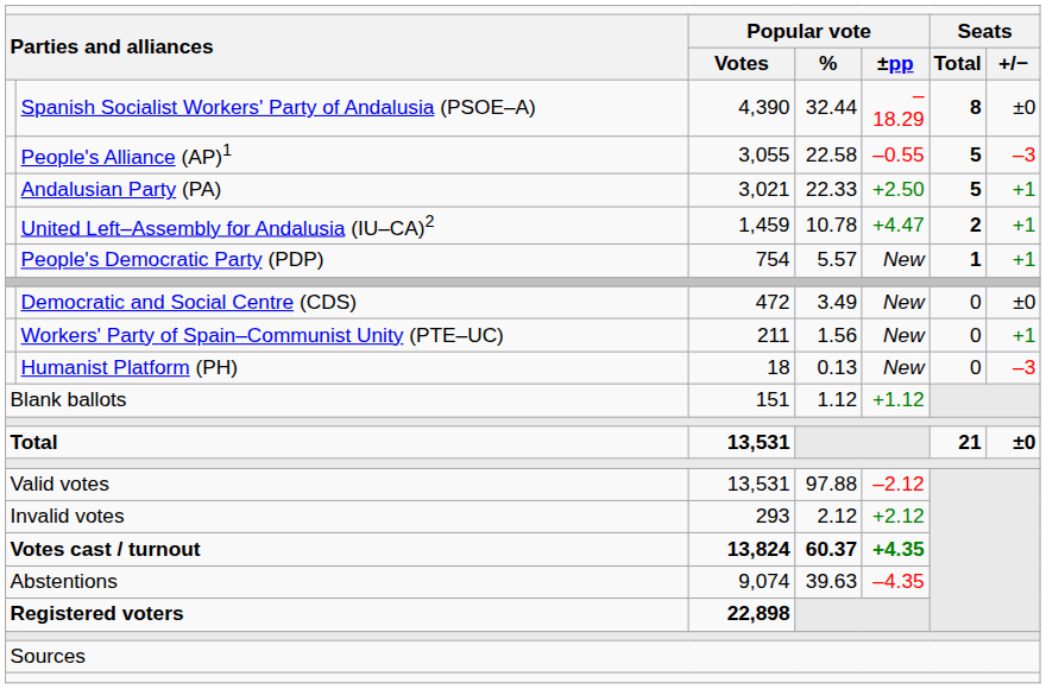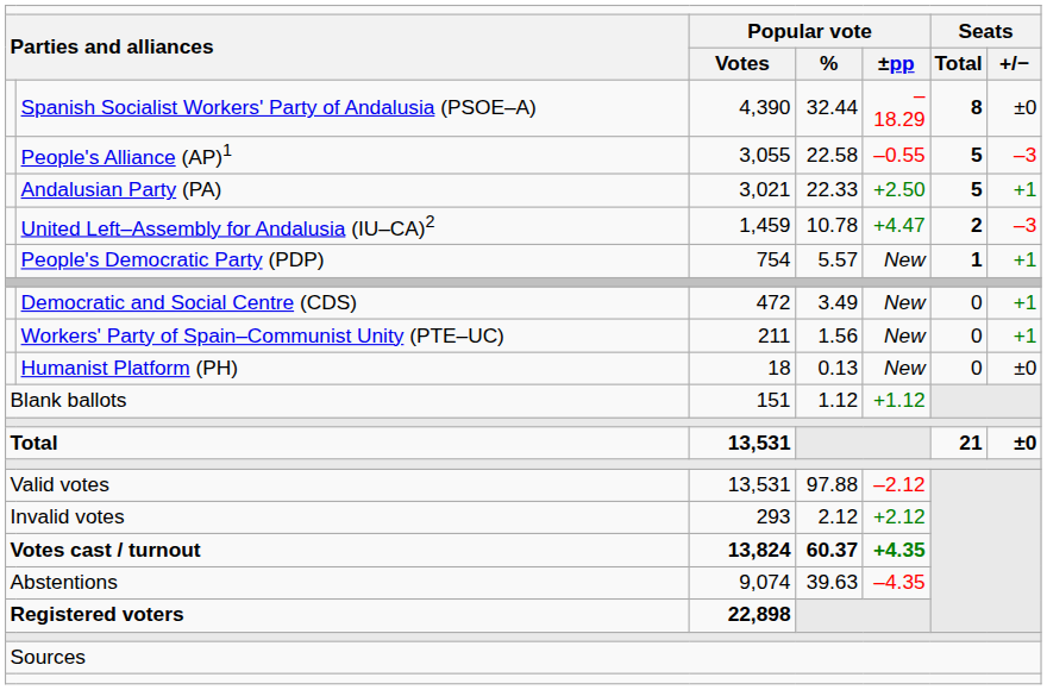United Left–Assembly for Andalusia (IU–CA)2 | column 7: +1 -> –3
Democratic and Social Centre (CDS) | column 7: ±0 -> +1
Humanist Platform (PH) | column 7: –3 -> ±0
